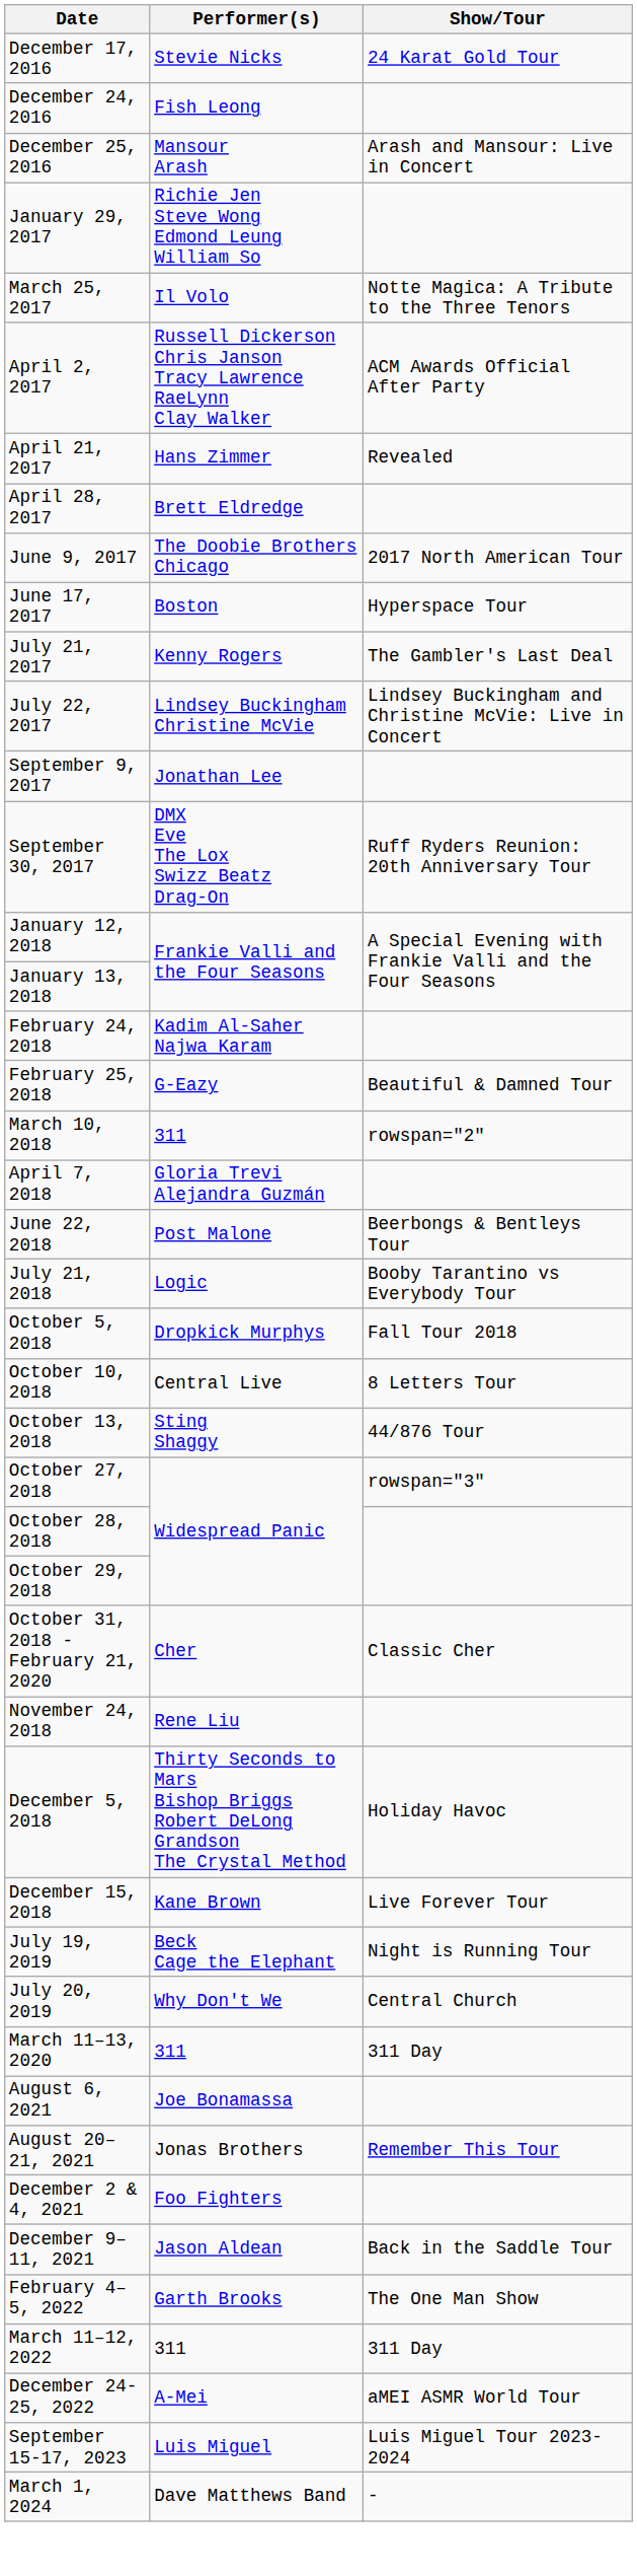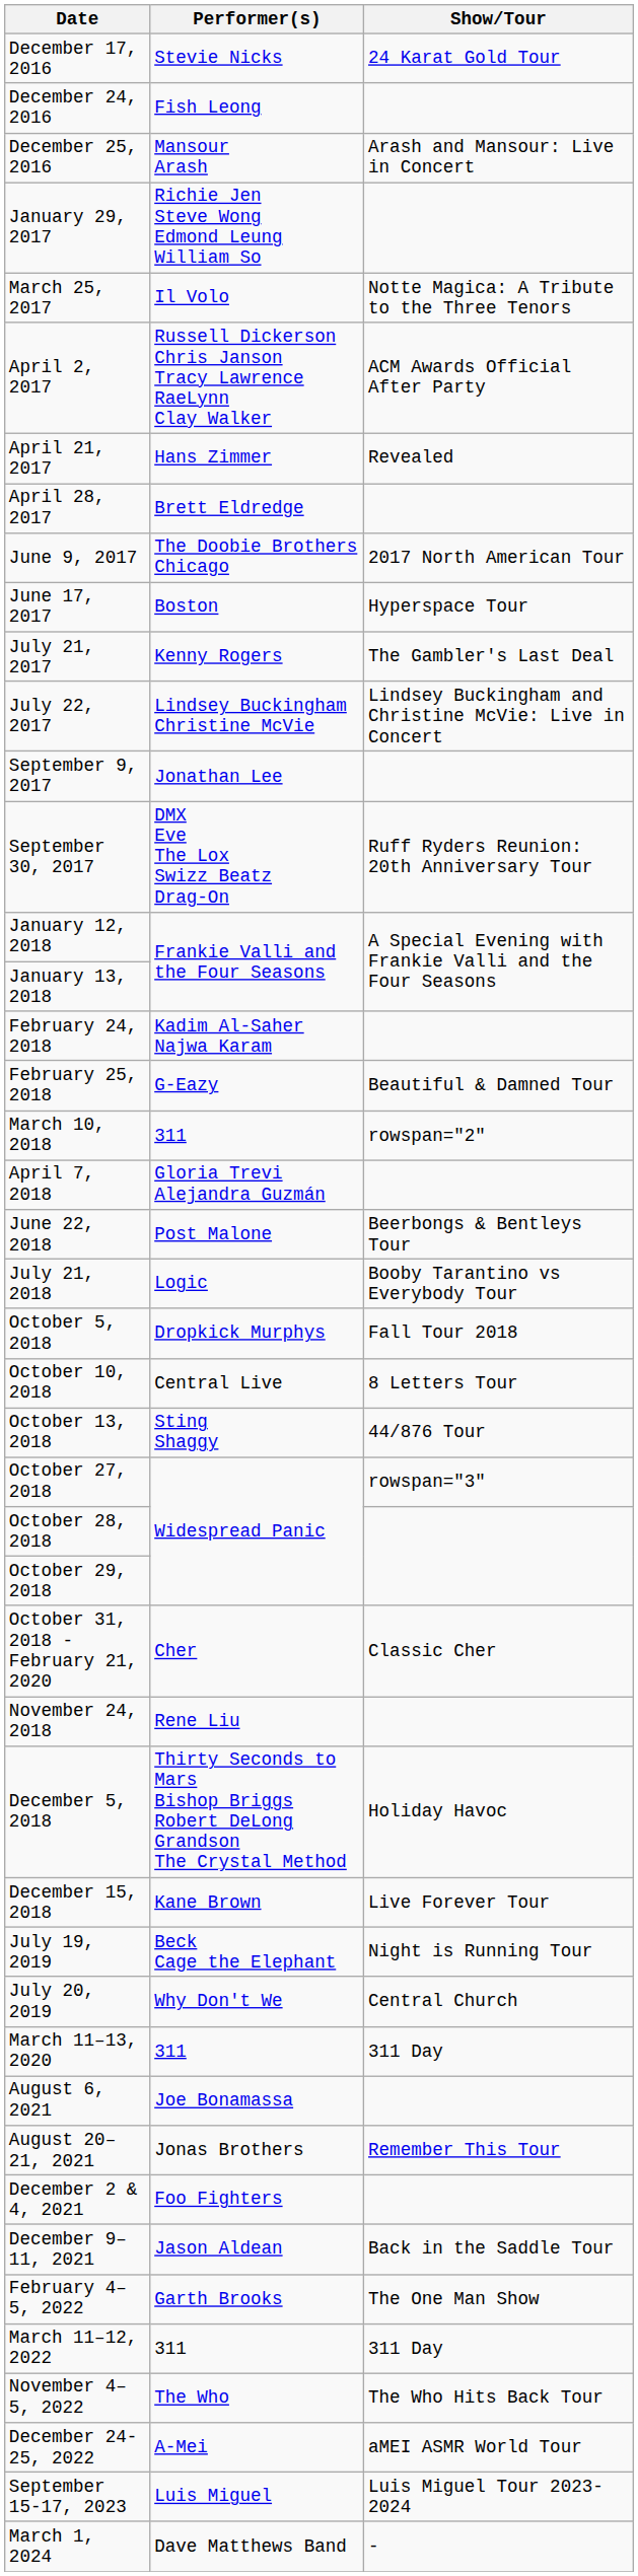+ row: November 4–5, 2022 | The Who | The Who Hits Back Tour
